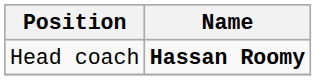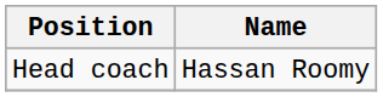Head coach | Name: bold -> normal
